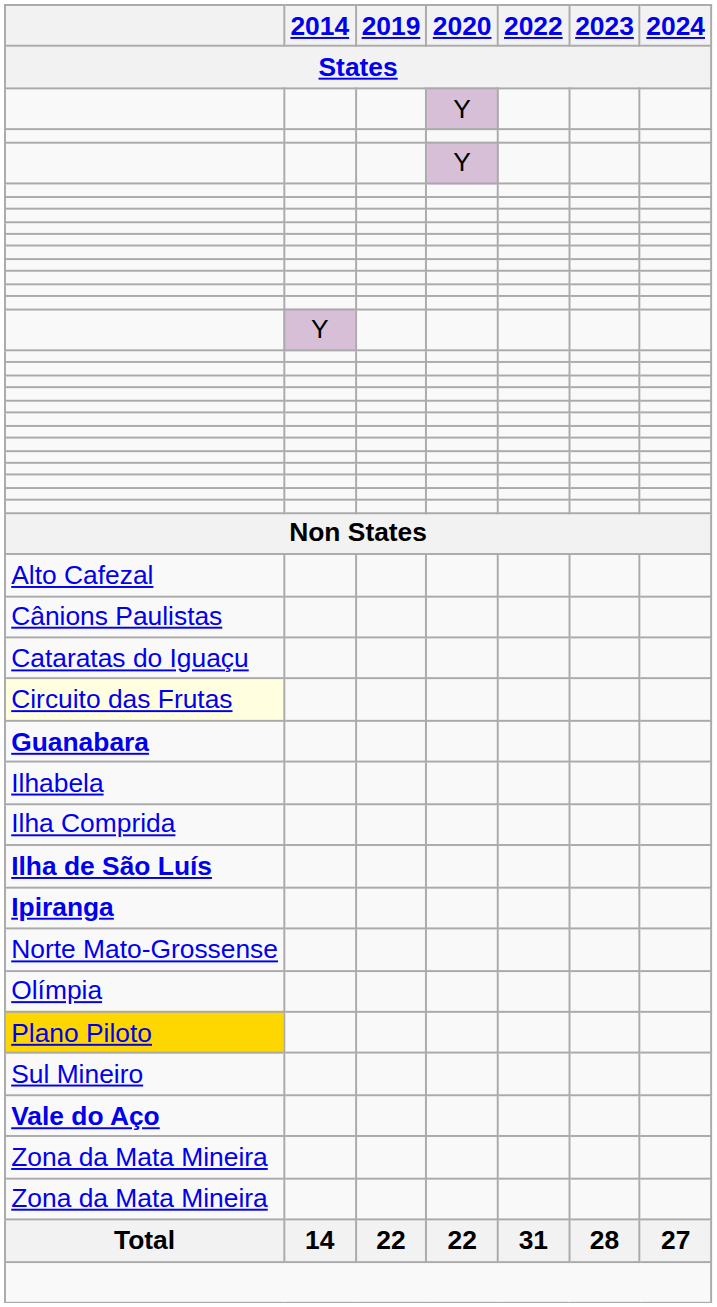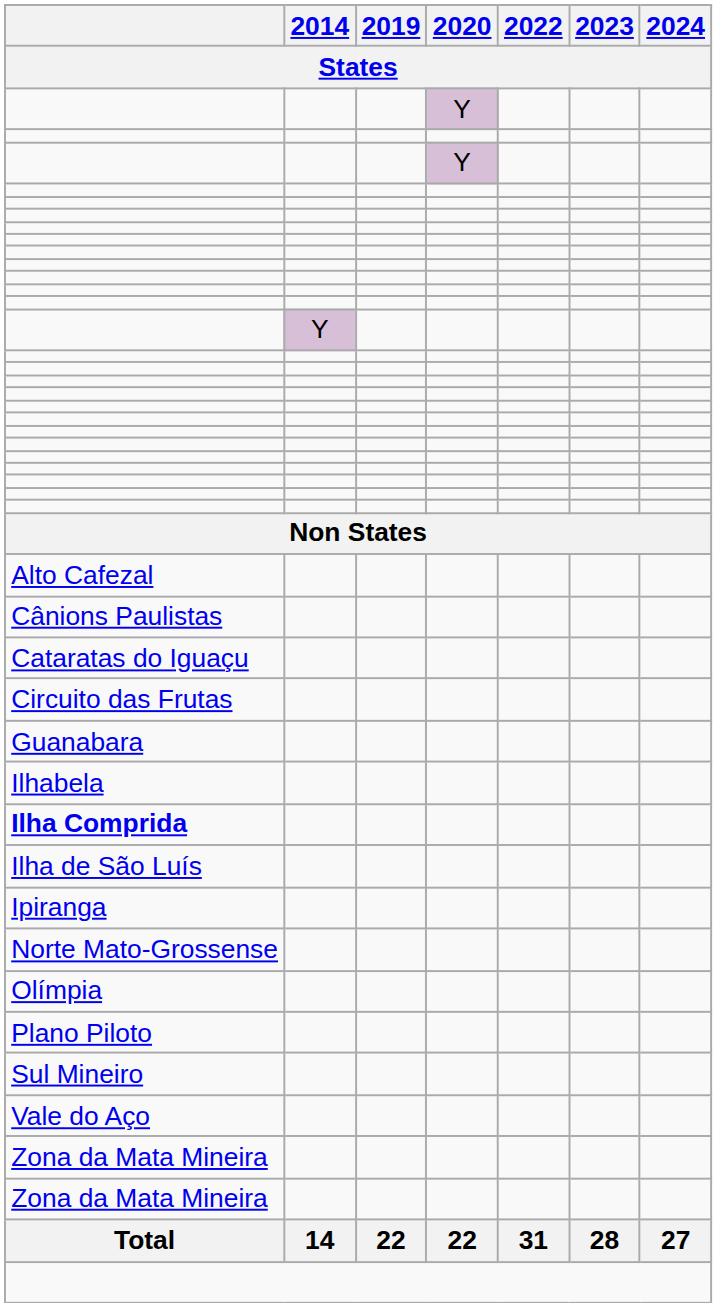Circuito das Frutas | States: lightyellow background -> no background
Guanabara | States: bold -> normal
Ilha Comprida | States: normal -> bold
Ilha de São Luís | States: bold -> normal
Ipiranga | States: bold -> normal
Plano Piloto | States: gold background -> no background
Vale do Aço | States: bold -> normal
